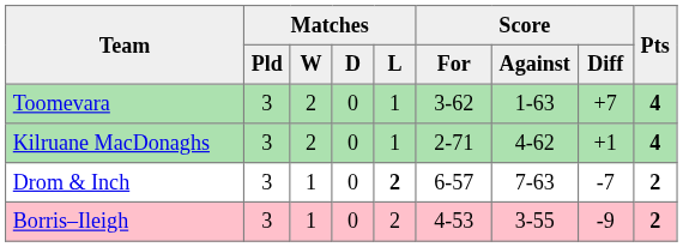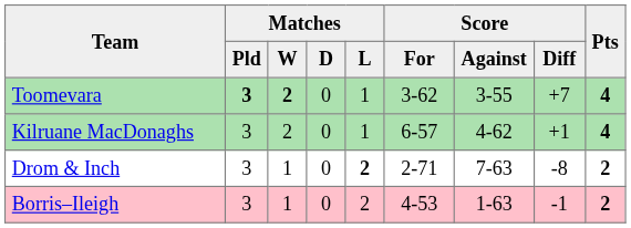Toomevara | Matches / Pld: normal -> bold
Toomevara | Matches / W: normal -> bold
Toomevara | Score / Against: 1-63 -> 3-55
Kilruane MacDonaghs | Score / For: 2-71 -> 6-57
Drom & Inch | Score / For: 6-57 -> 2-71
Drom & Inch | Score / Diff: -7 -> -8
Borris–Ileigh | Score / Against: 3-55 -> 1-63
Borris–Ileigh | Score / Diff: -9 -> -1
